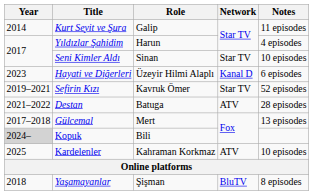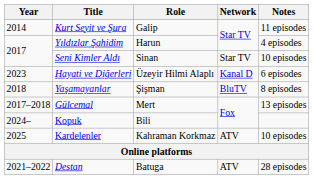- row: 2019–2021 | Sefirin Kızı | Kavruk Ömer | Star TV | 52 episodes
rows swapped: Destan <-> Yaşamayanlar
Kopuk | Year: lightgrey background -> no background
